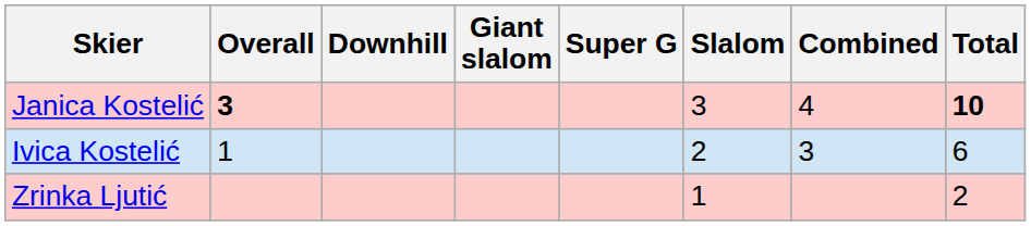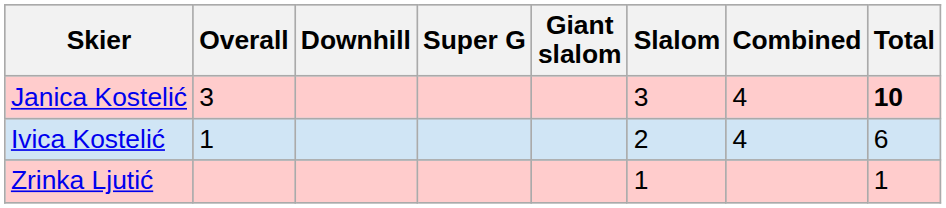columns swapped: Super G <-> Giant slalom
Janica Kostelić | Overall: bold -> normal
Ivica Kostelić | Combined: 3 -> 4
Zrinka Ljutić | Total: 2 -> 1
